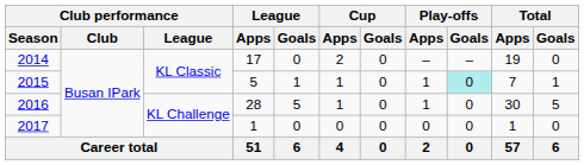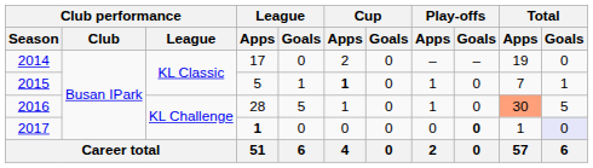2015 | Cup / Apps: normal -> bold
2015 | Play-offs / Goals: paleturquoise background -> no background
2016 | Total / Apps: no background -> lightsalmon background
2017 | League / Apps: normal -> bold
2017 | Play-offs / Goals: normal -> bold
2017 | Total / Goals: no background -> lavender background
